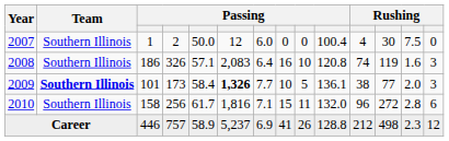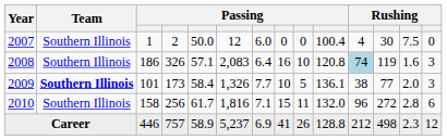2008 | column 11: no background -> lightblue background
2009 | column 6: bold -> normal
